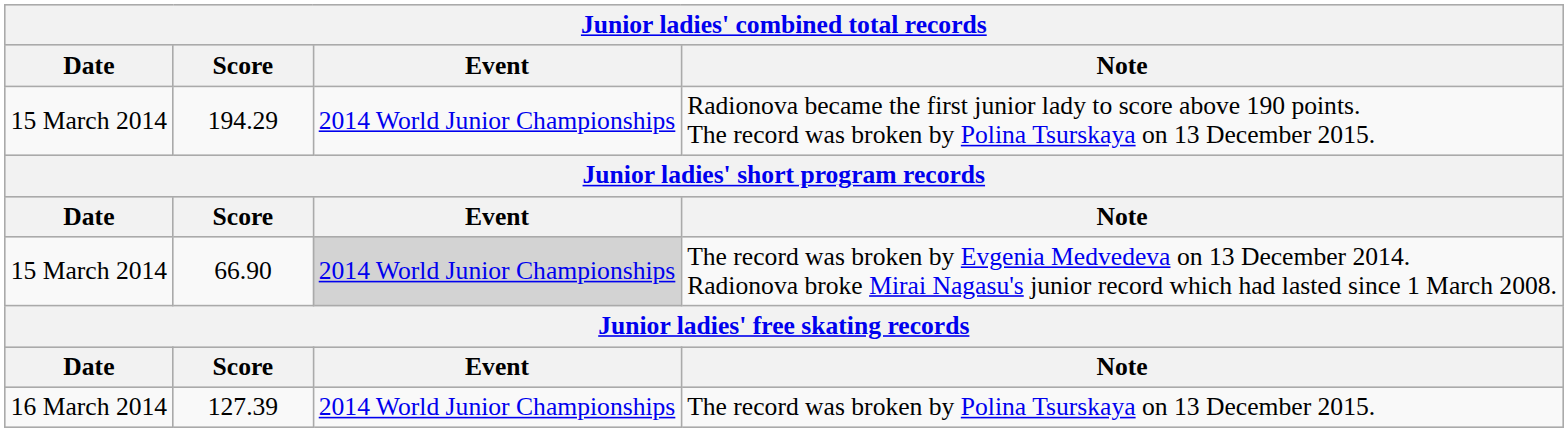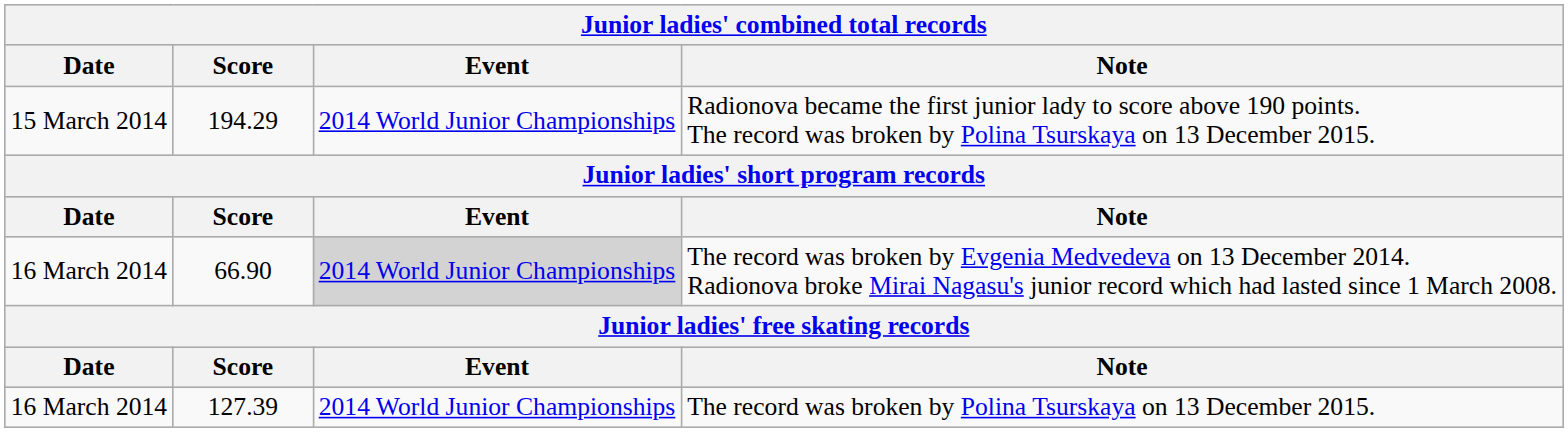row 6 | Date: 15 March 2014 -> 16 March 2014
